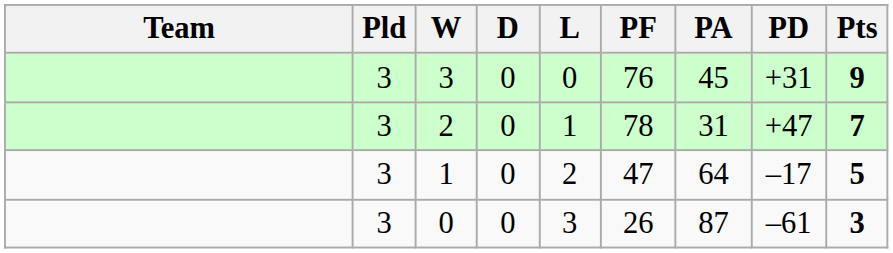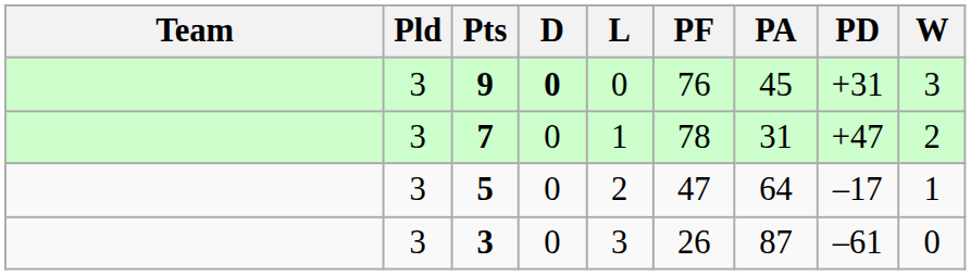columns swapped: W <-> Pts
row 2 | D: normal -> bold
